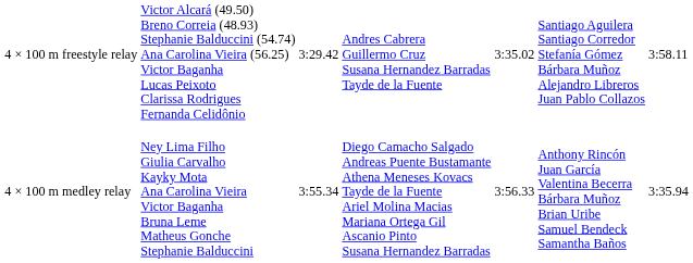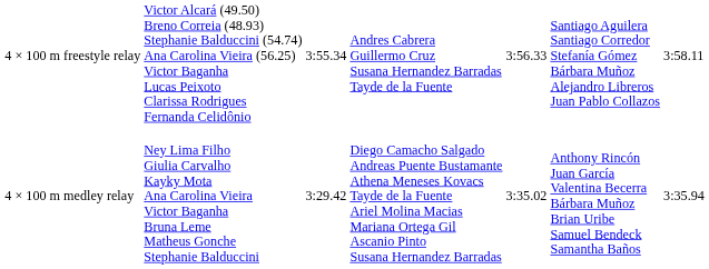4 × 100 m freestyle relay | column 3: 3:29.42 -> 3:55.34
4 × 100 m freestyle relay | column 5: 3:35.02 -> 3:56.33
4 × 100 m medley relay | column 3: 3:55.34 -> 3:29.42
4 × 100 m medley relay | column 5: 3:56.33 -> 3:35.02
